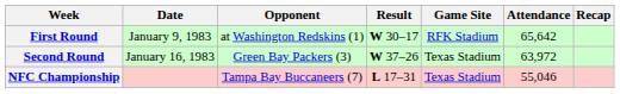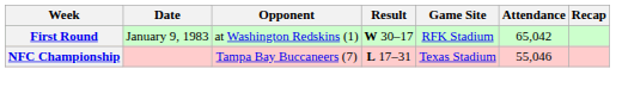First Round | Attendance: 65,642 -> 65,042
- row: Second Round | January 16, 1983 | Green Bay Packers (3) | W 37–26 | Texas Stadium | 63,972
